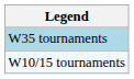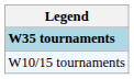row 2 | column 1: normal -> bold
